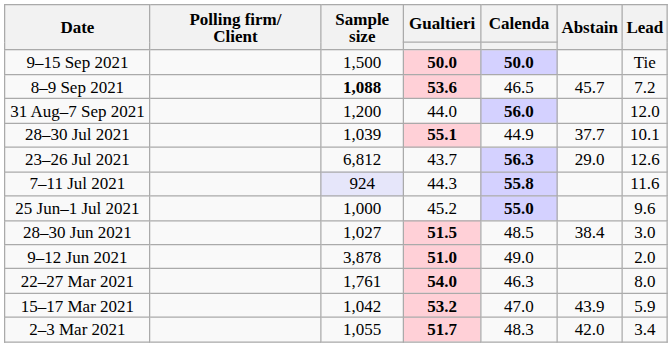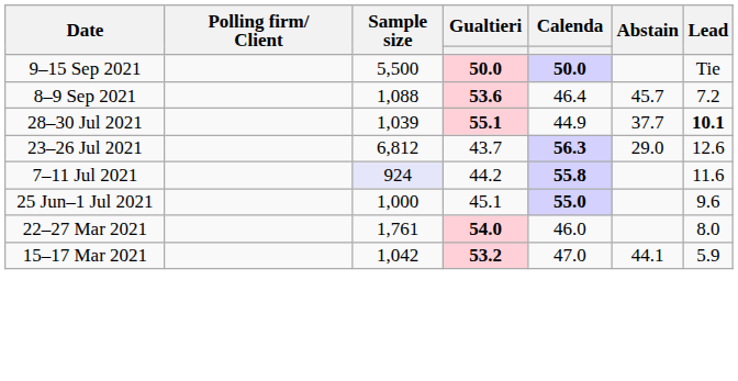9–15 Sep 2021 | Sample size: 1,500 -> 5,500
8–9 Sep 2021 | Sample size: bold -> normal
8–9 Sep 2021 | Calenda: 46.5 -> 46.4
- row: 31 Aug–7 Sep 2021 | 1,200 | 44.0 | 56.0 | 12.0
28–30 Jul 2021 | Lead: normal -> bold
7–11 Jul 2021 | Gualtieri: 44.3 -> 44.2
25 Jun–1 Jul 2021 | Gualtieri: 45.2 -> 45.1
- row: 28–30 Jun 2021 | 1,027 | 51.5 | 48.5 | 38.4 | 3.0
- row: 9–12 Jun 2021 | 3,878 | 51.0 | 49.0 | 2.0
22–27 Mar 2021 | Calenda: 46.3 -> 46.0
15–17 Mar 2021 | Abstain: 43.9 -> 44.1
- row: 2–3 Mar 2021 | 1,055 | 51.7 | 48.3 | 42.0 | 3.4
